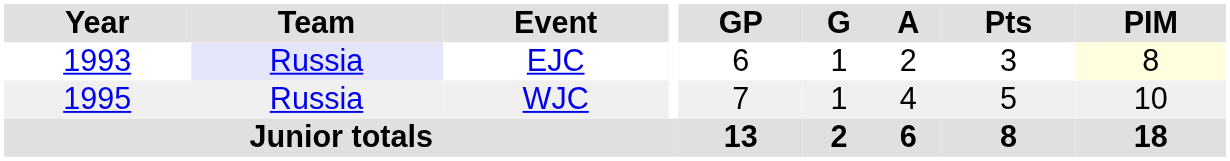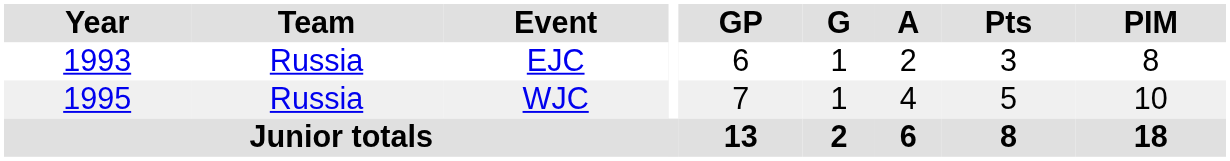EJC | Team: lavender background -> no background
EJC | PIM: lightyellow background -> no background
